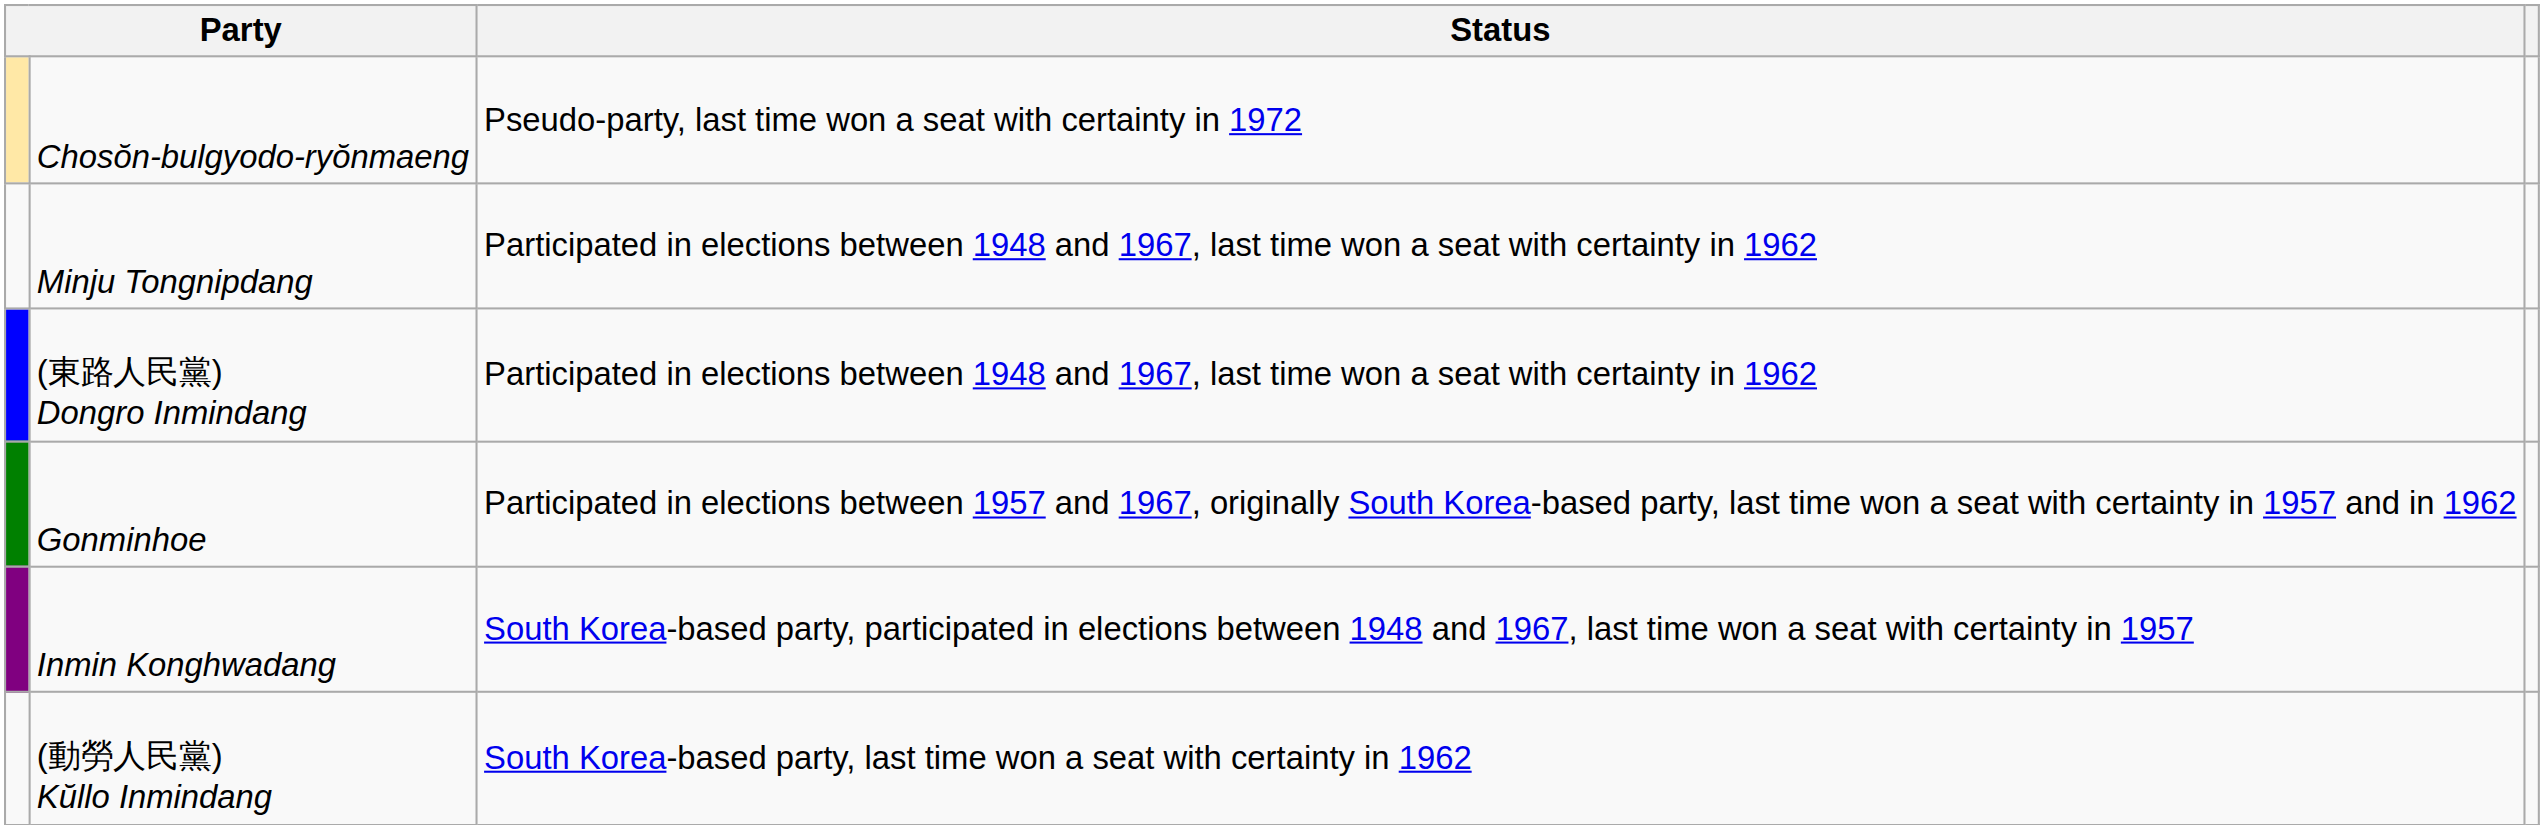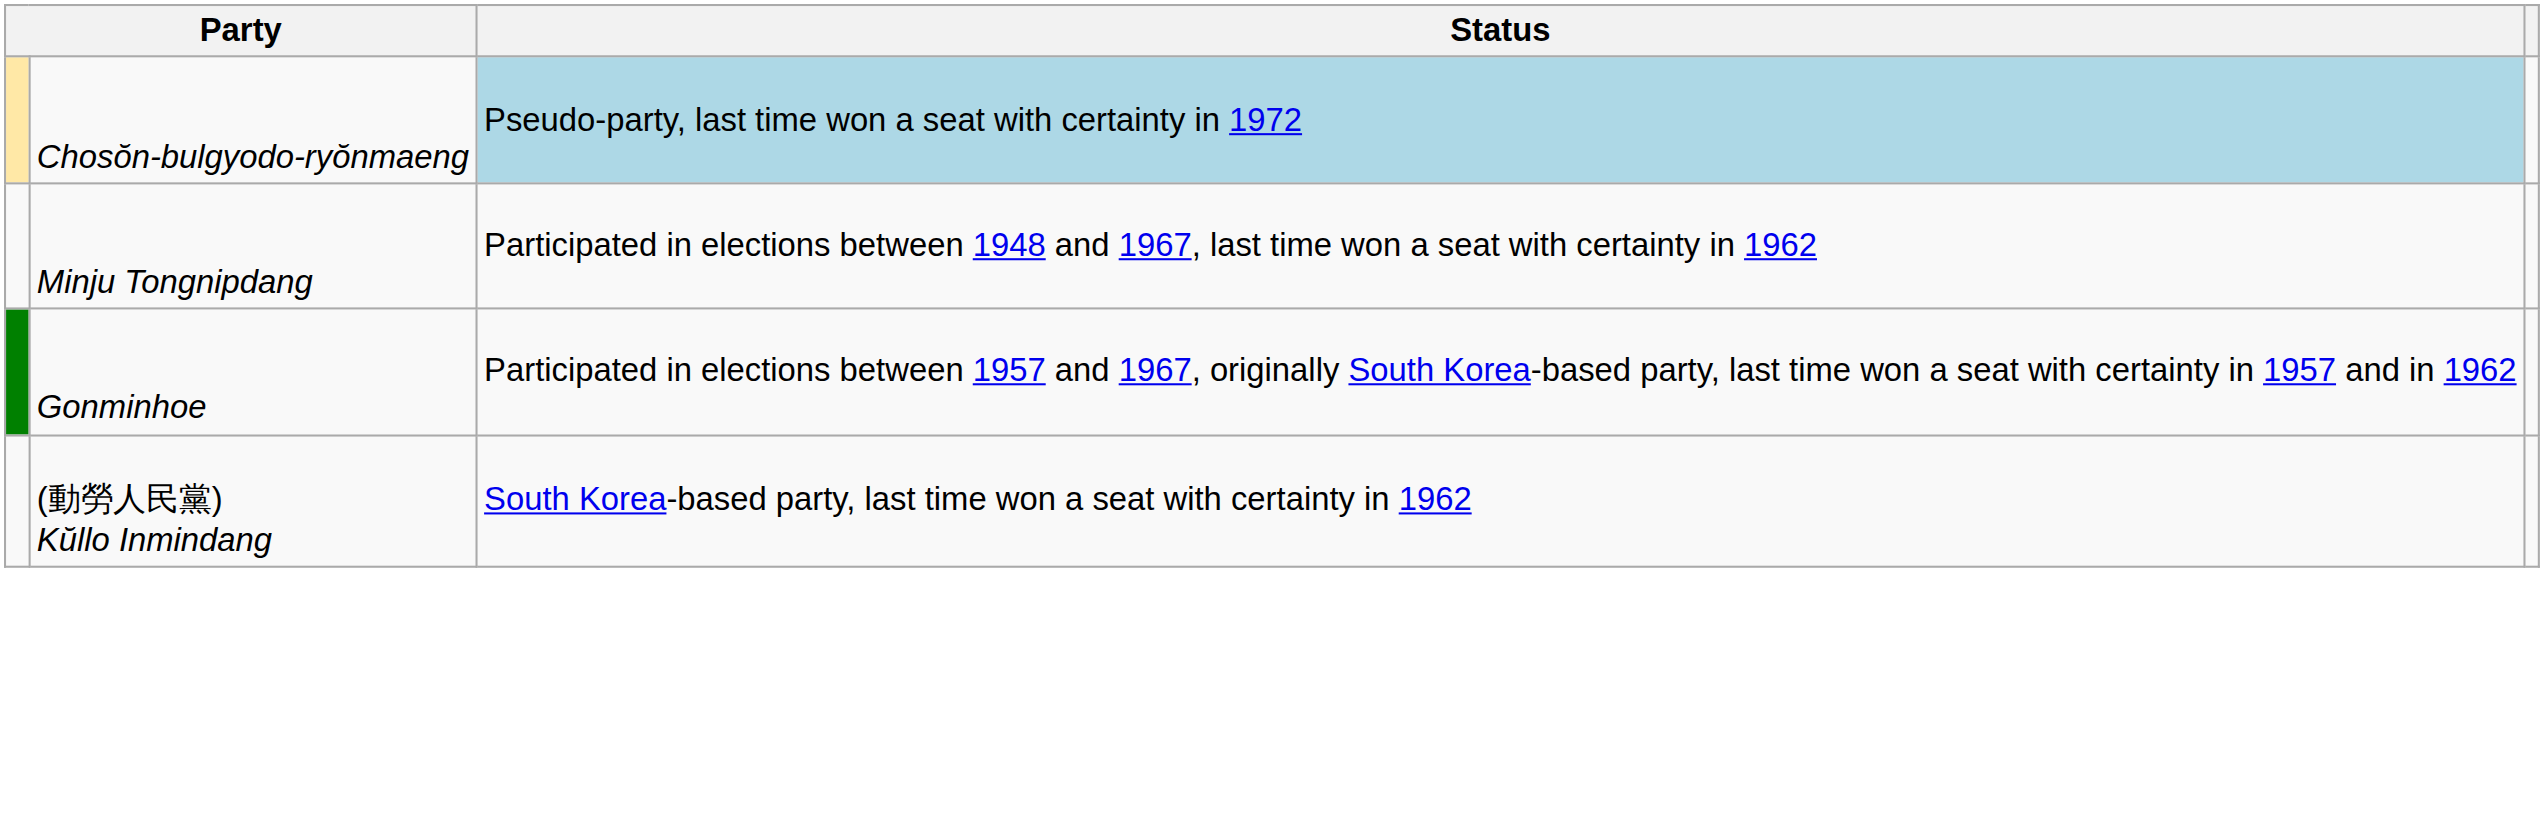Chosŏn-bulgyodo-ryŏnmaeng | Status: no background -> lightblue background
- row: (東路人民黨) Dongro Inmindang | Participated in elections between 1948 and 1967, last time won a seat with certainty in 1962
- row: Inmin Konghwadang | South Korea-based party, participated in elections between 1948 and 1967, last time won a seat with certainty in 1957
